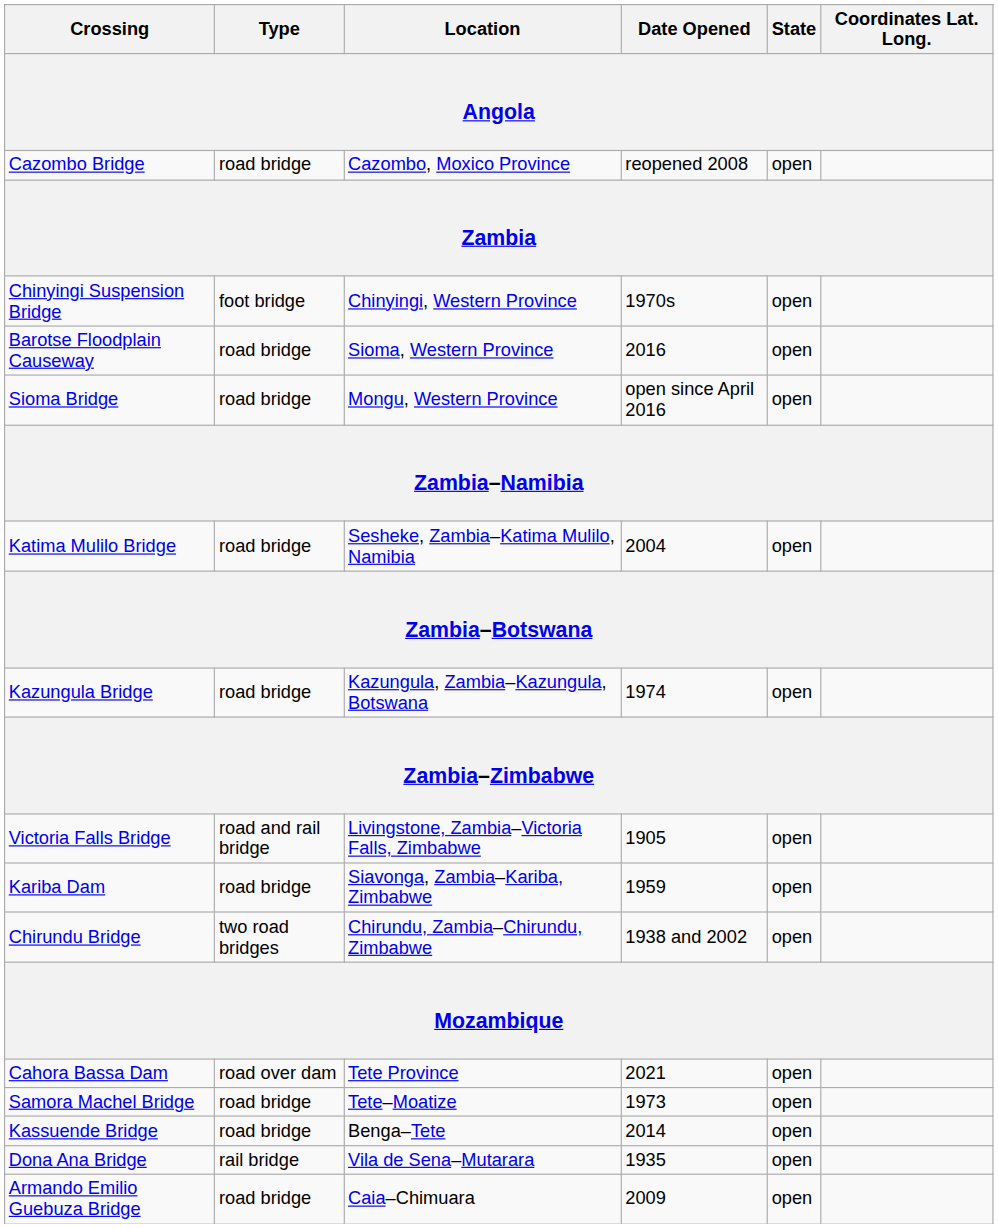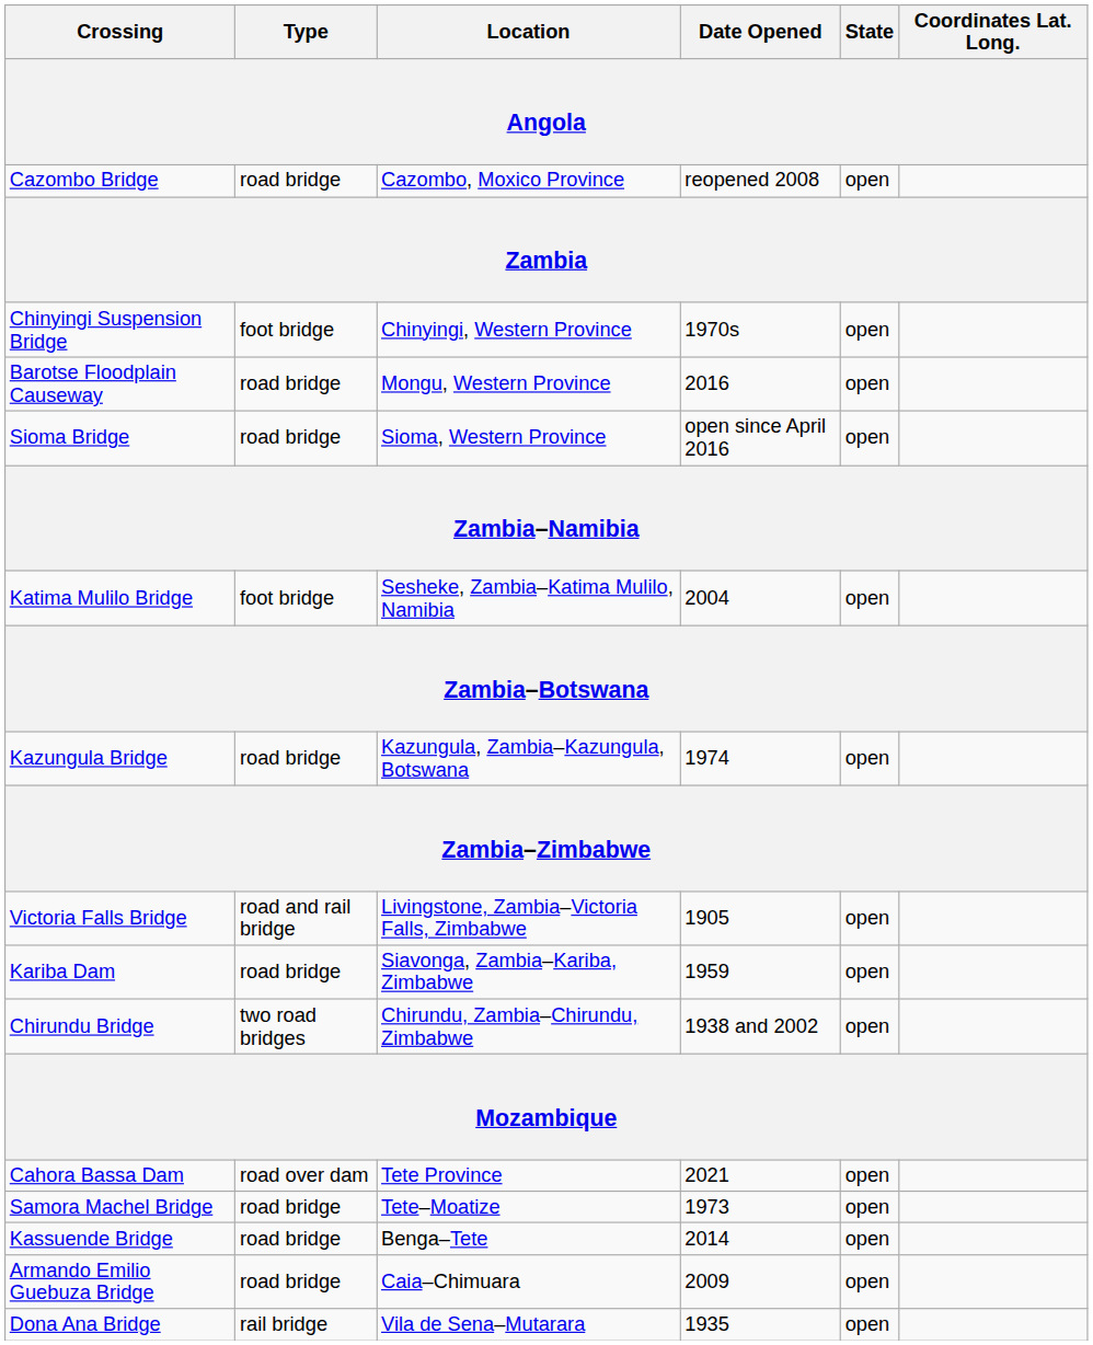Barotse Floodplain Causeway | Location: Sioma, Western Province -> Mongu, Western Province
Sioma Bridge | Location: Mongu, Western Province -> Sioma, Western Province
Katima Mulilo Bridge | Type: road bridge -> foot bridge
rows swapped: Dona Ana Bridge <-> Armando Emilio Guebuza Bridge
